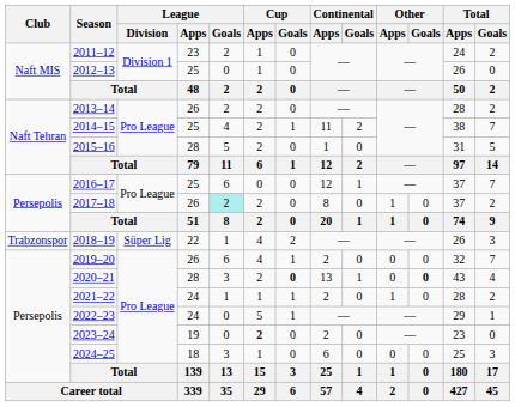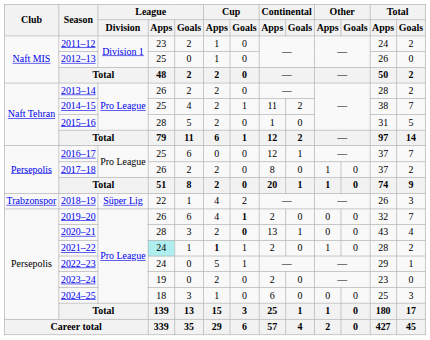2017–18 | League / Goals: paleturquoise background -> no background
2019–20 | Cup / Goals: normal -> bold
2020–21 | Other / Goals: bold -> normal
2021–22 | League / Apps: no background -> paleturquoise background
2021–22 | Cup / Apps: normal -> bold
2023–24 | Cup / Apps: bold -> normal
